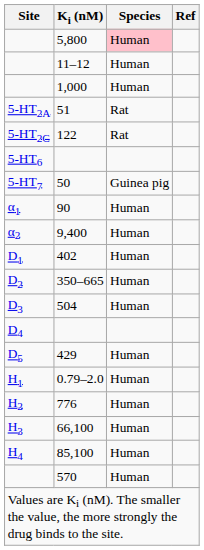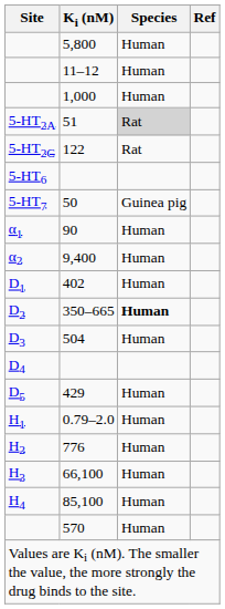5,800 | Species: pink background -> no background
51 | Species: no background -> lightgrey background
350–665 | Species: normal -> bold
